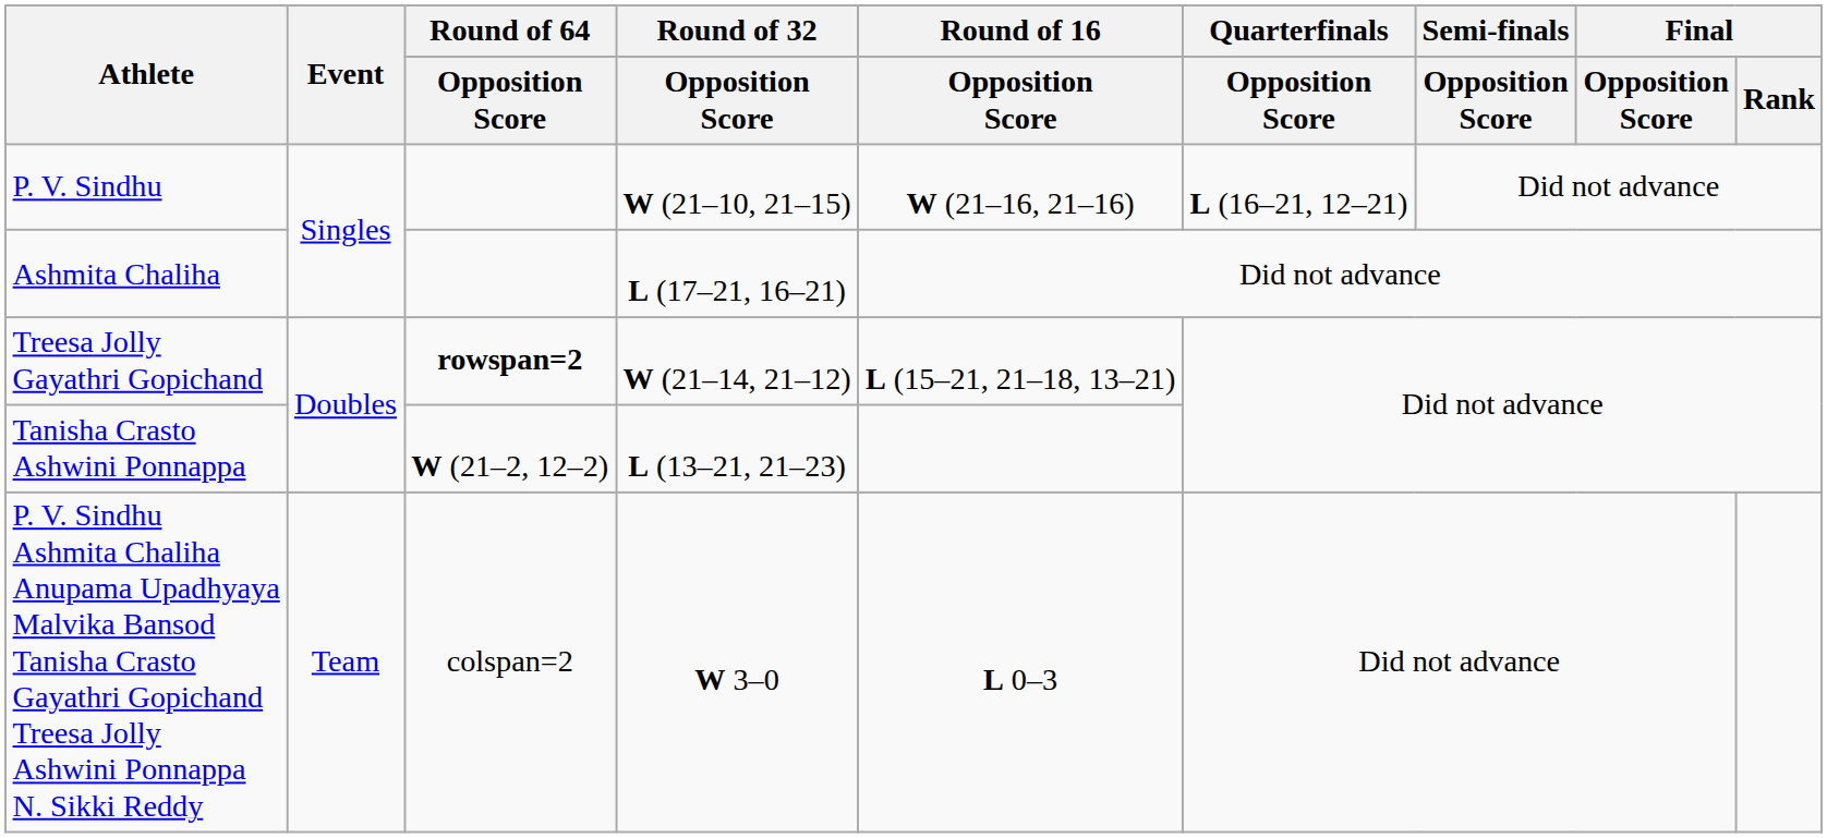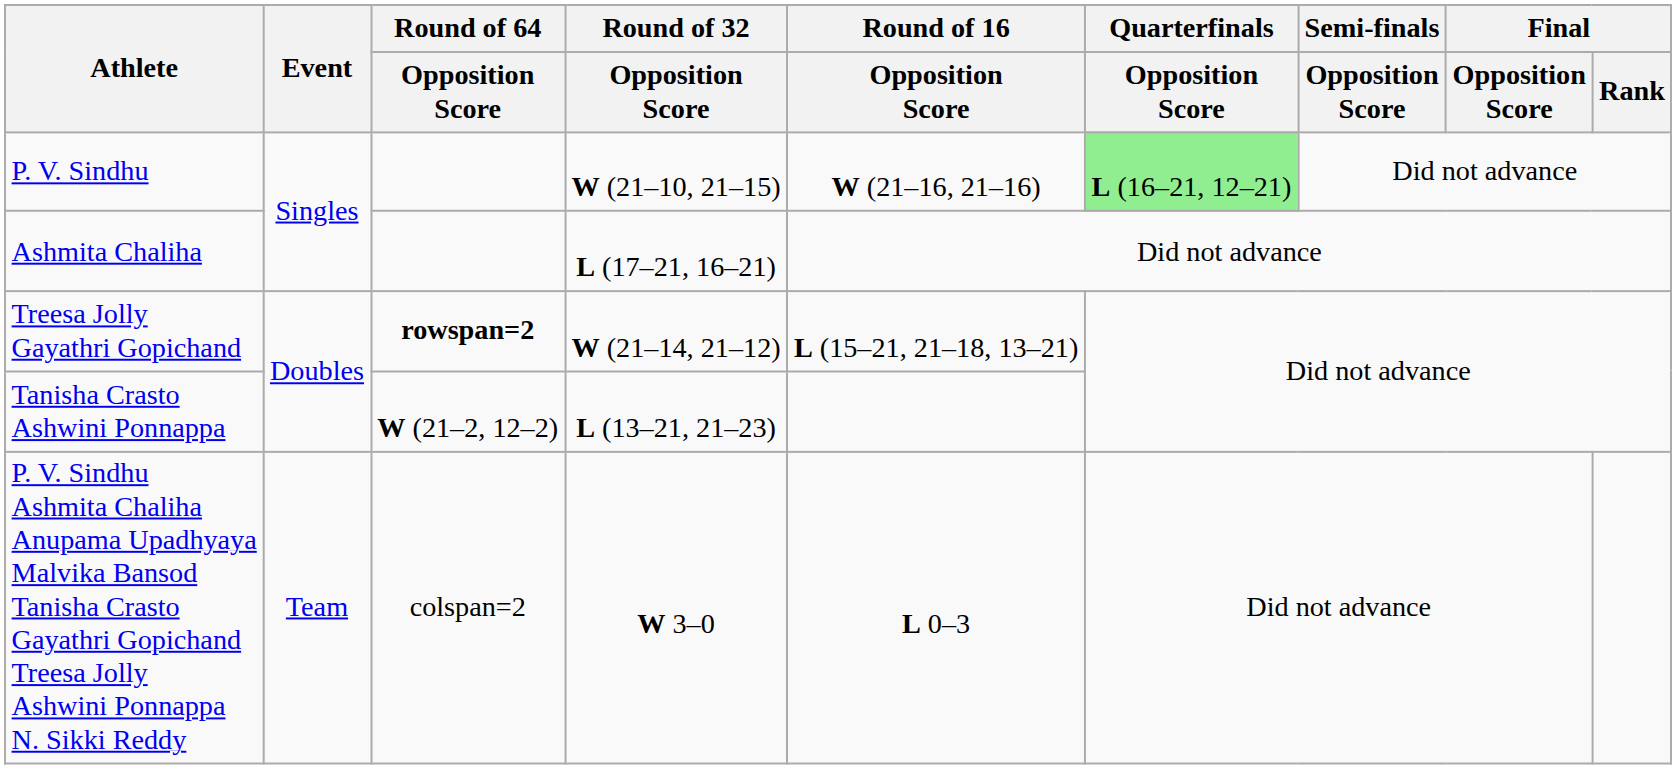P. V. Sindhu | Quarterfinals / Opposition Score: no background -> lightgreen background
